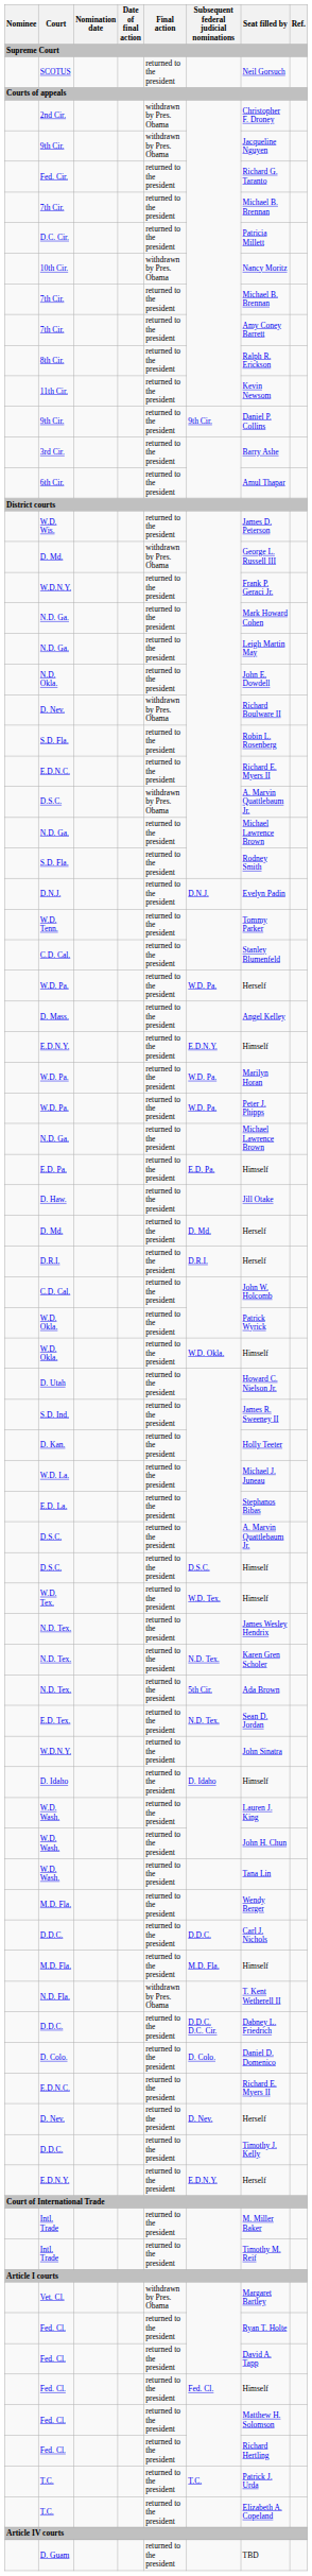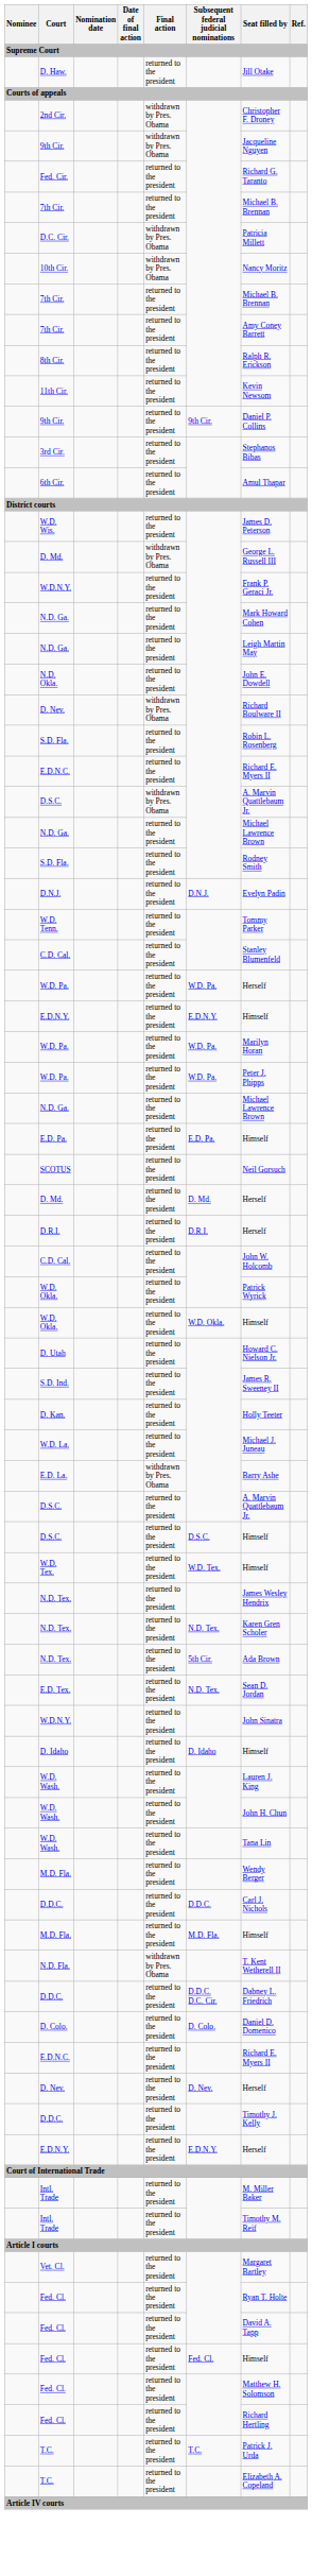rows swapped: SCOTUS <-> D. Haw.
D.C. Cir. | Final action: returned to the president -> withdrawn by Pres. Obama
3rd Cir. | Seat filled by: Barry Ashe -> Stephanos Bibas
- row: D. Mass. | returned to the president | Angel Kelley
E.D. La. | Final action: returned to the president -> withdrawn by Pres. Obama
E.D. La. | Seat filled by: Stephanos Bibas -> Barry Ashe
Vet. Cl. | Final action: withdrawn by Pres. Obama -> returned to the president
- row: D. Guam | returned to the president | TBD
